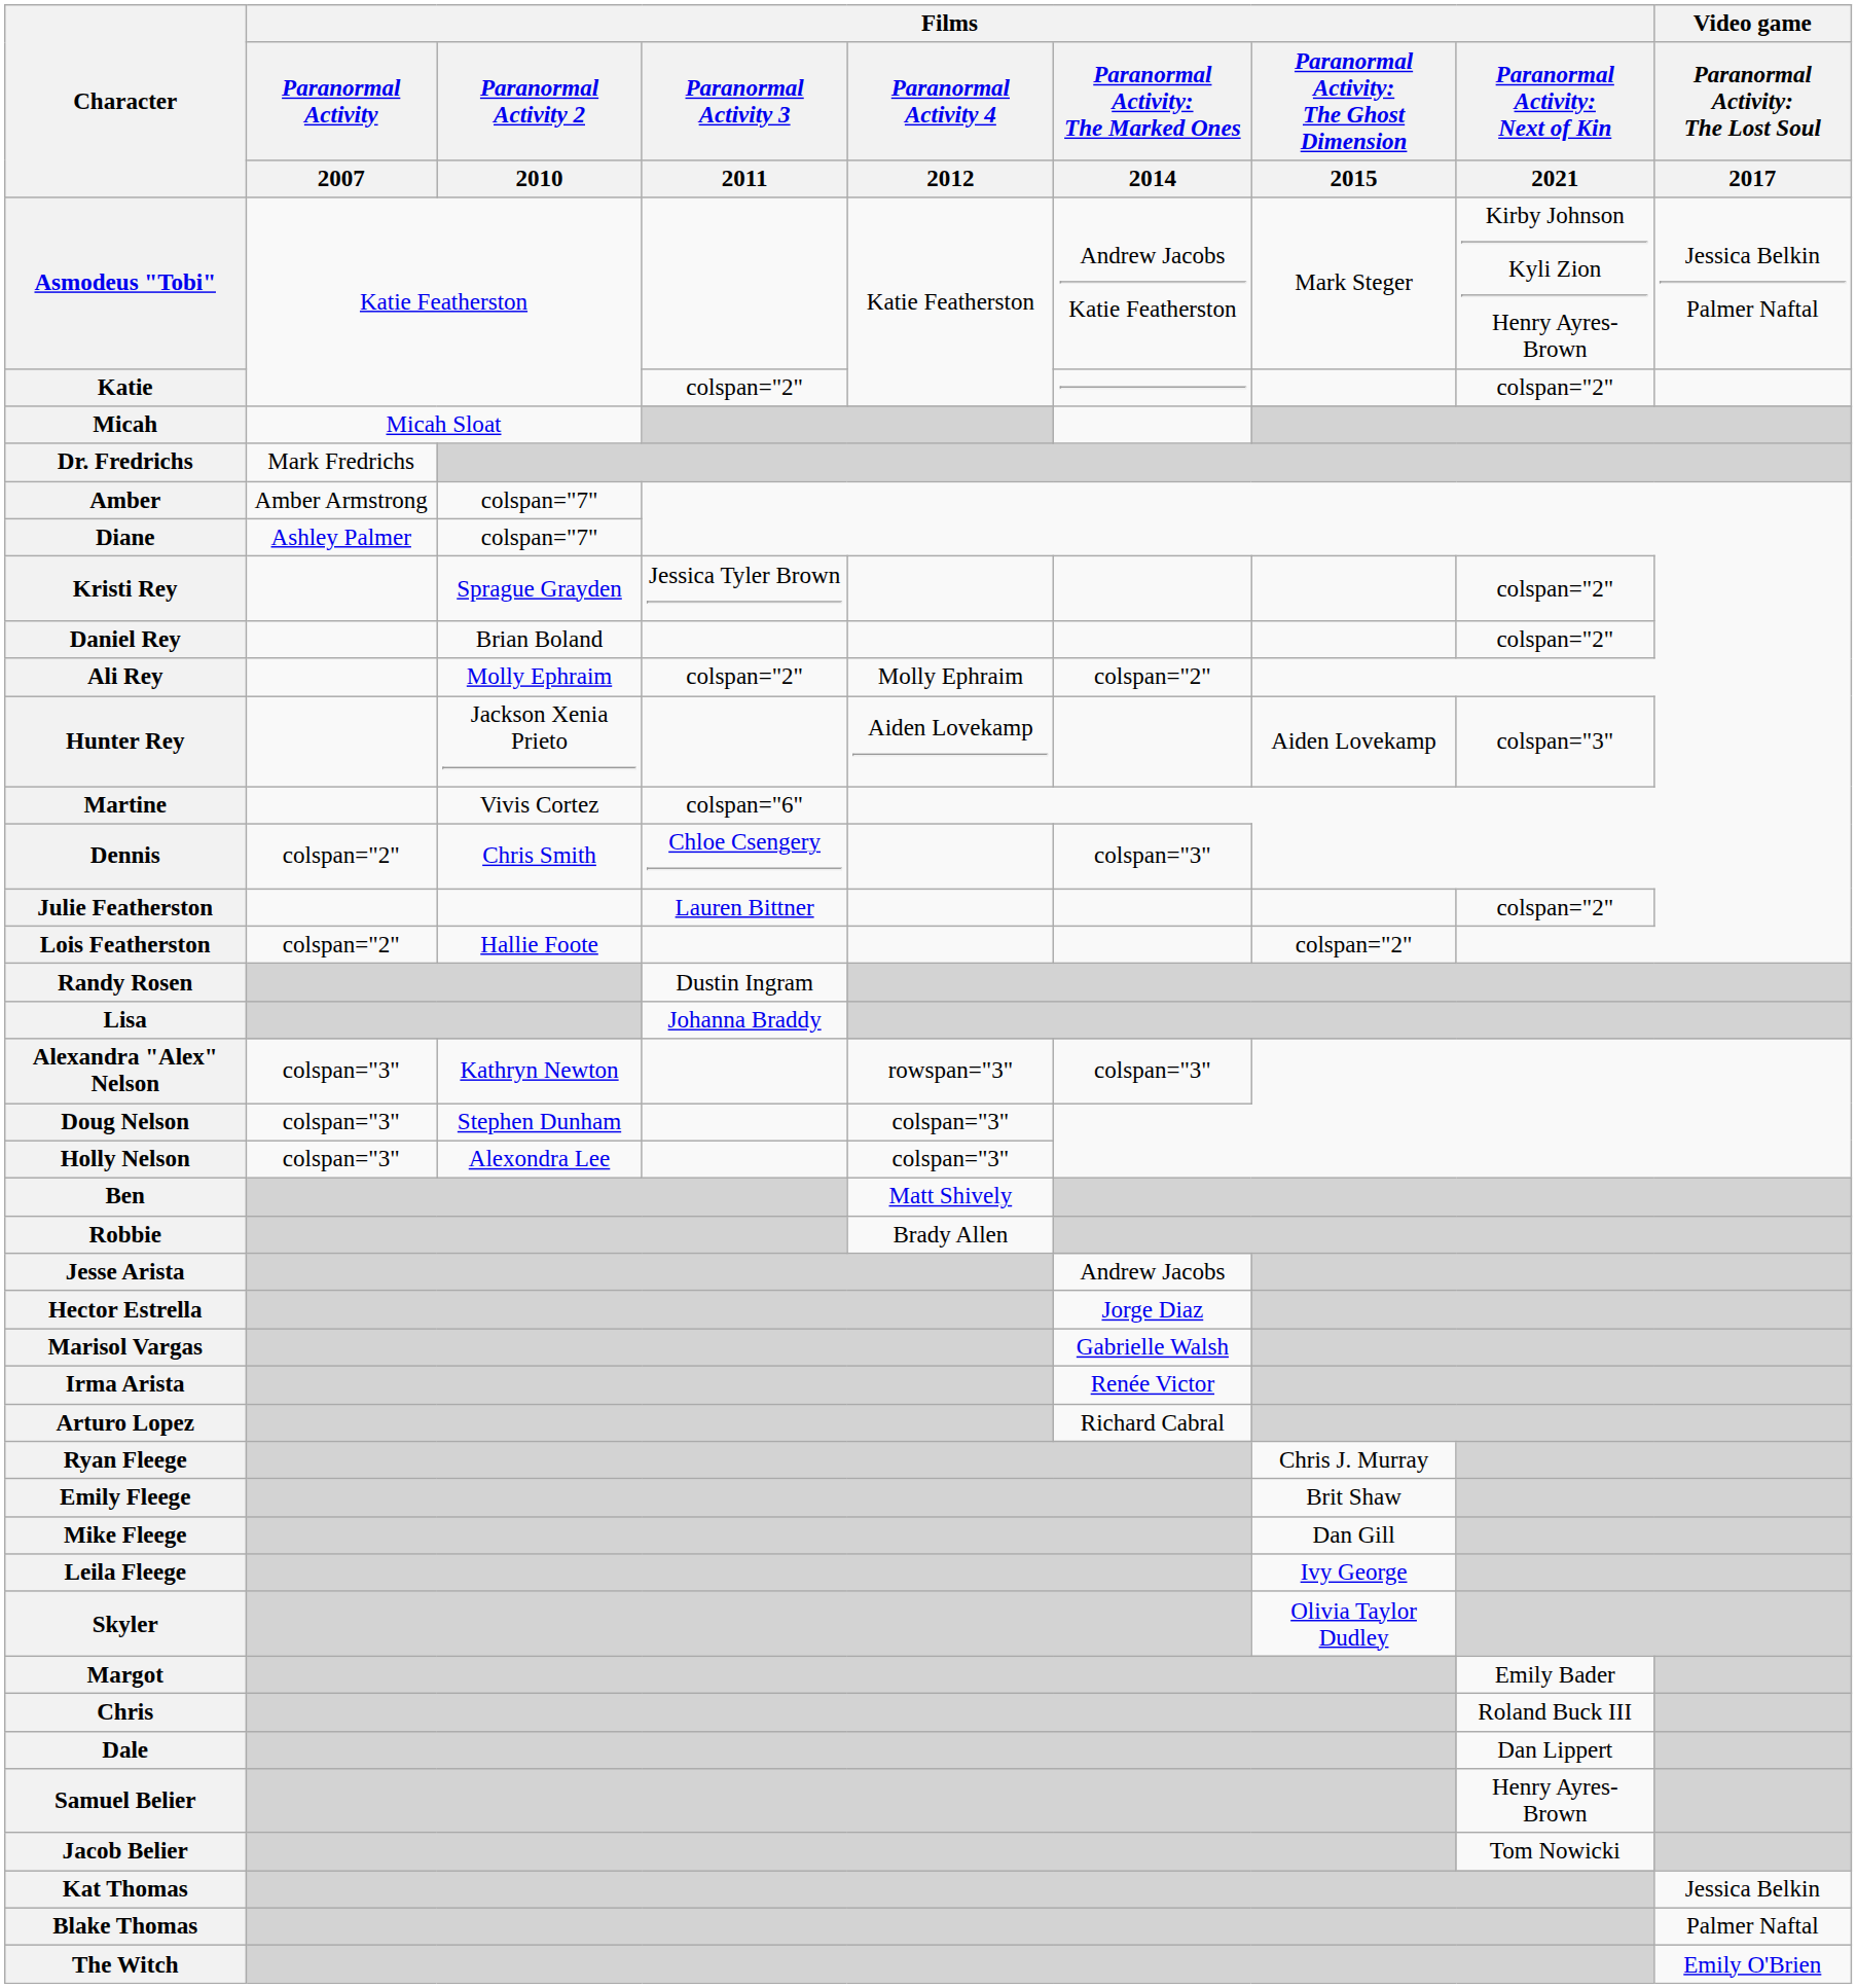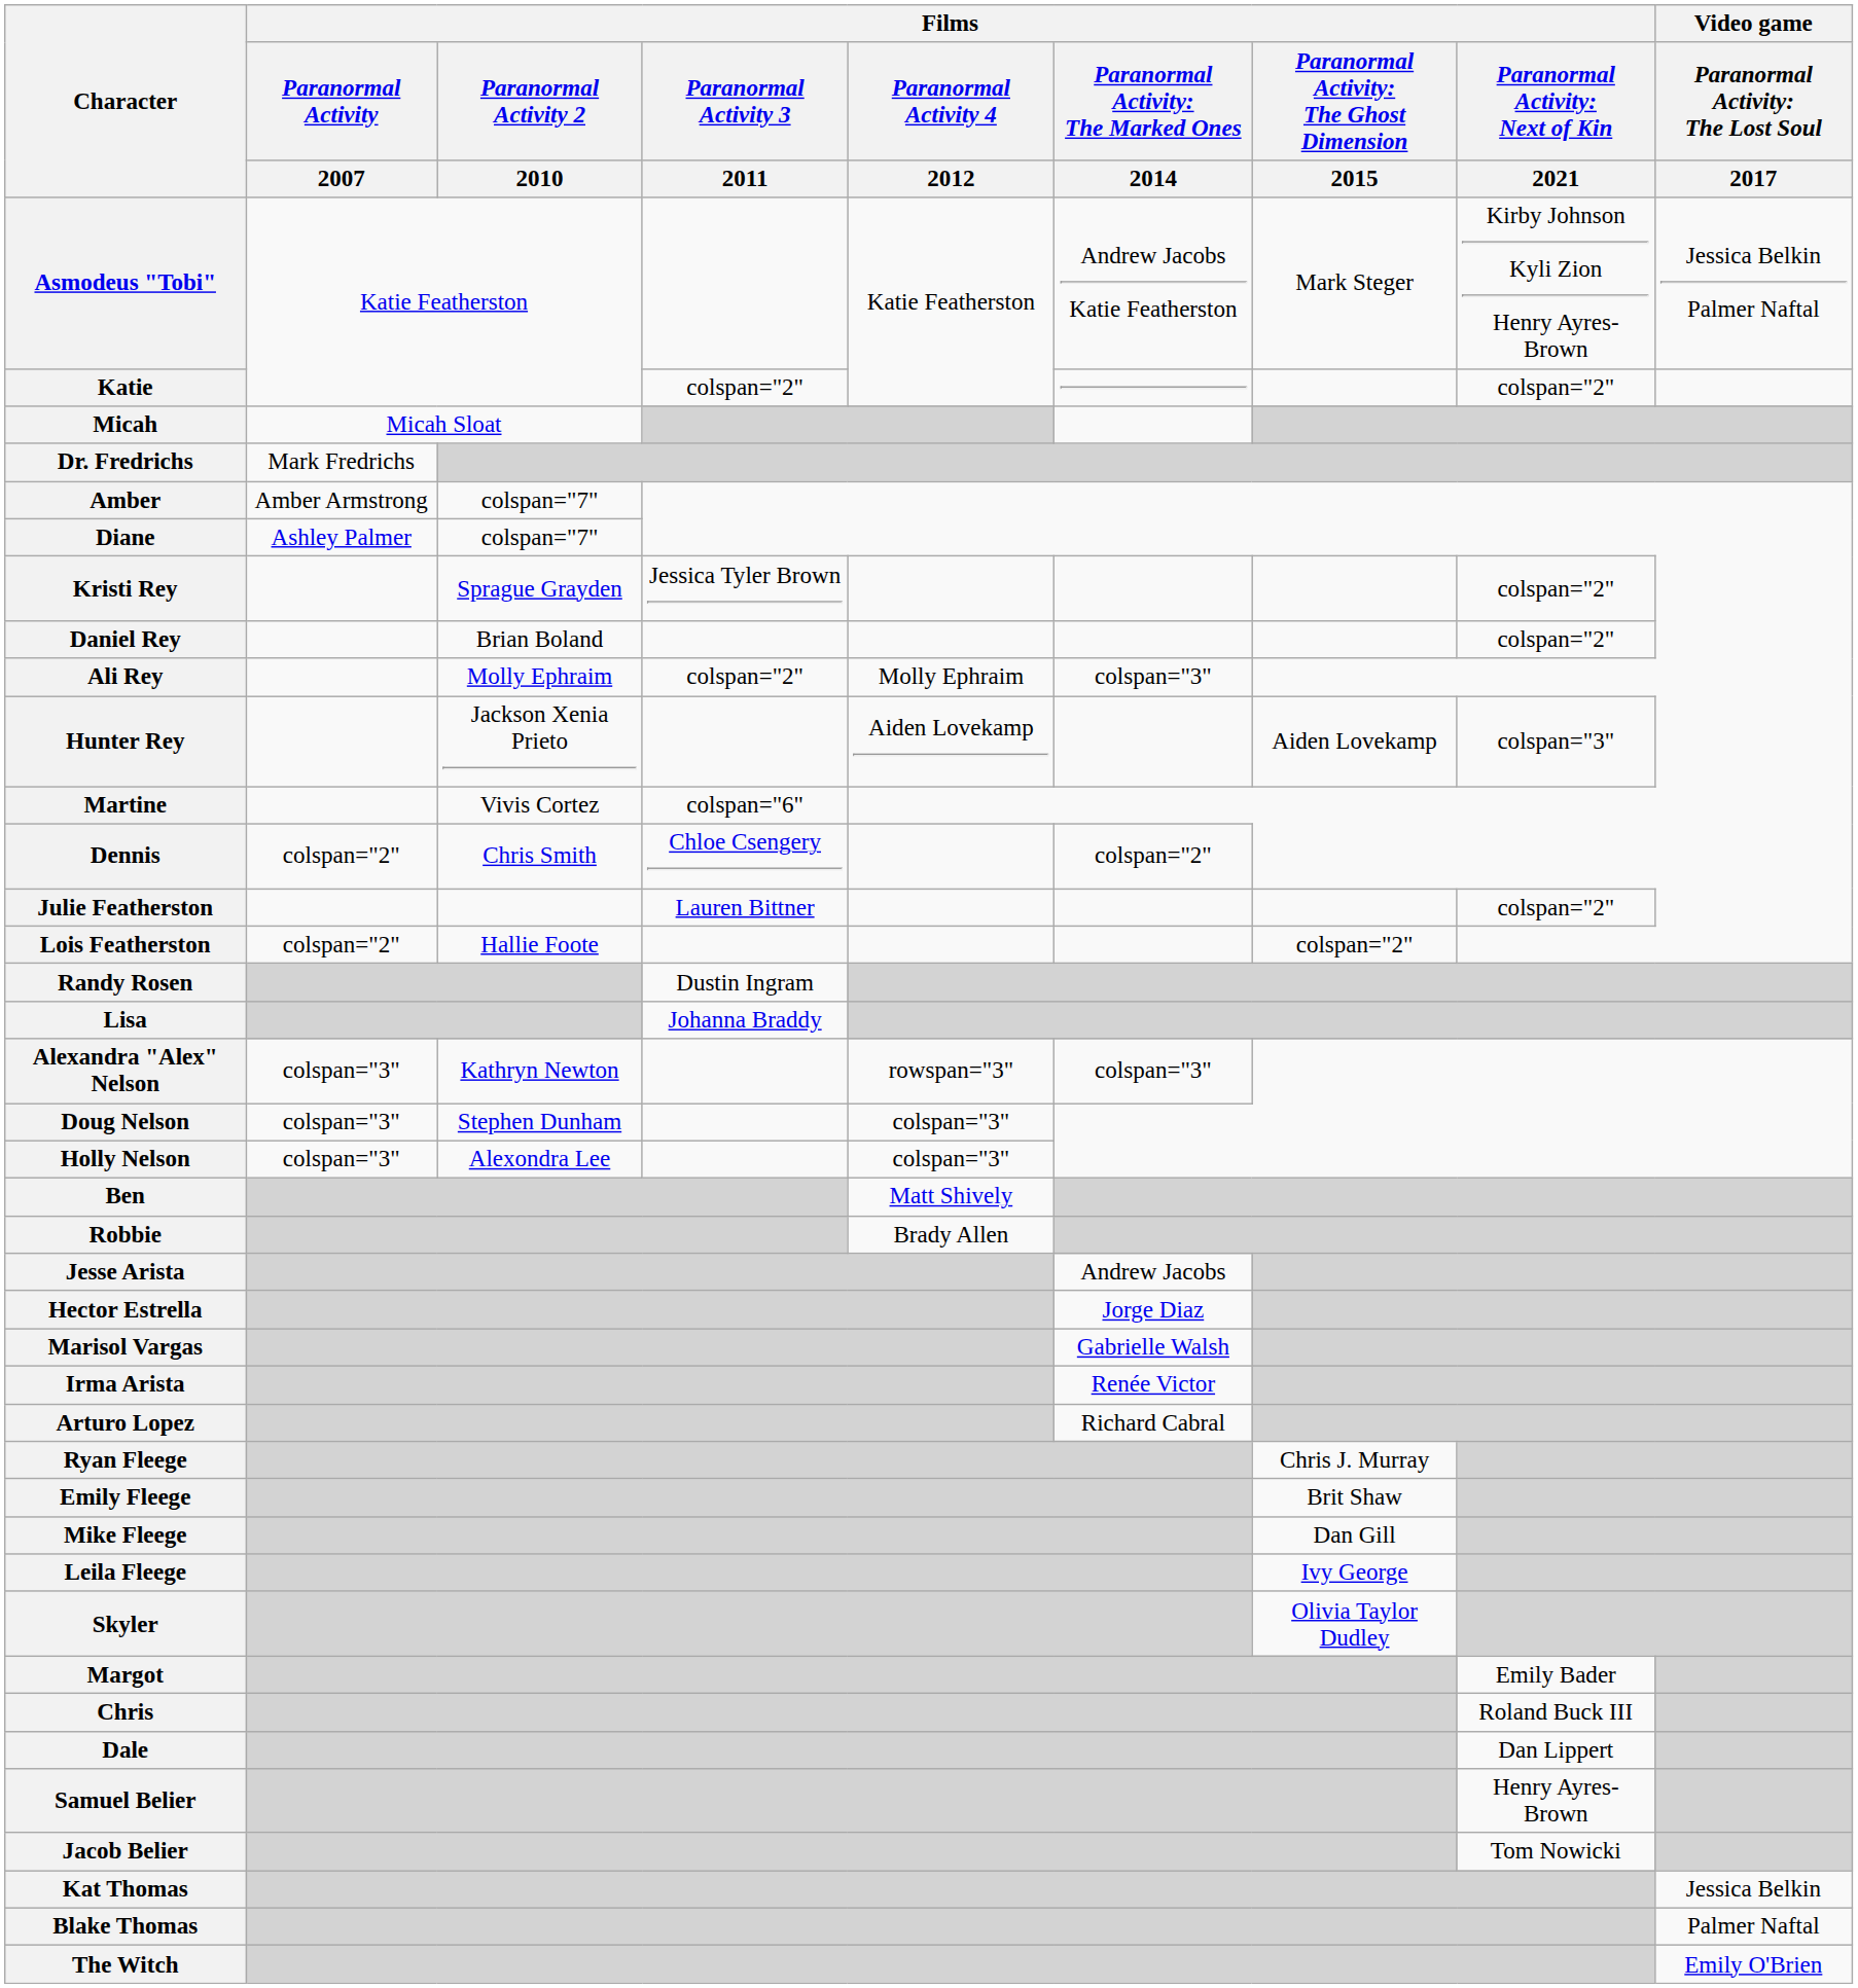Ali Rey | column 6: colspan="2" -> colspan="3"
Dennis | column 6: colspan="3" -> colspan="2"
